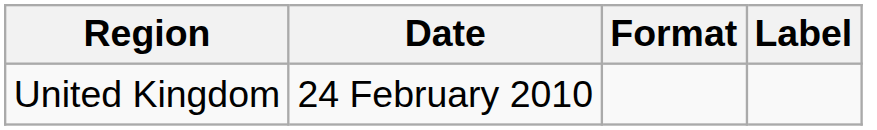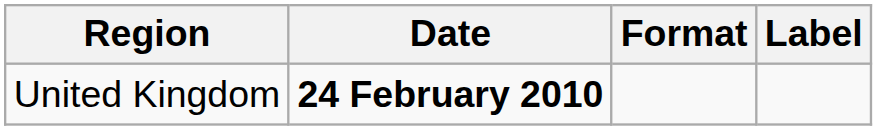United Kingdom | Date: normal -> bold
